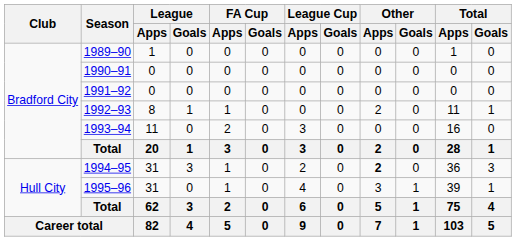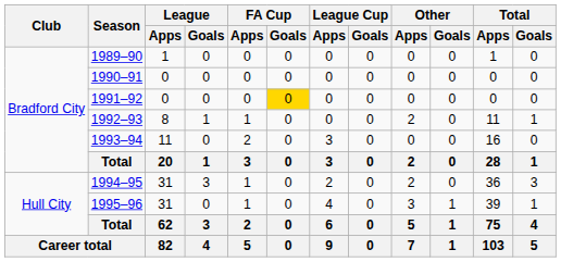1991–92 | FA Cup / Goals: no background -> gold background
1994–95 | Other / Apps: bold -> normal
